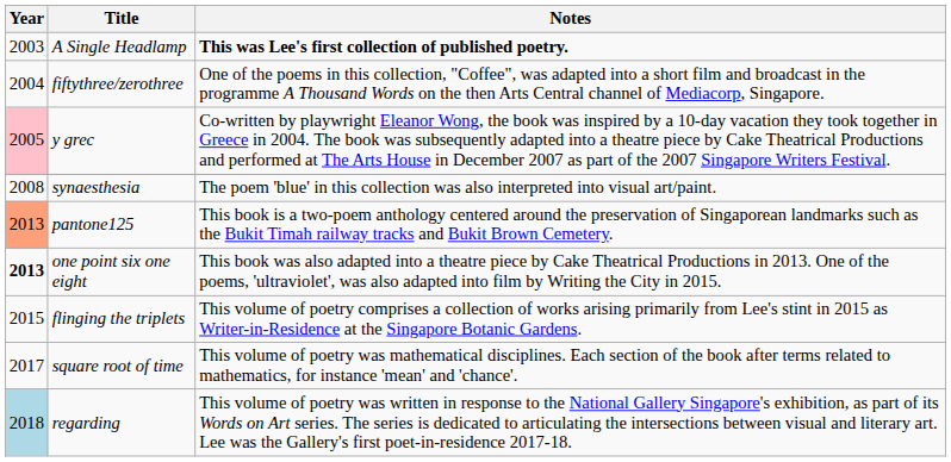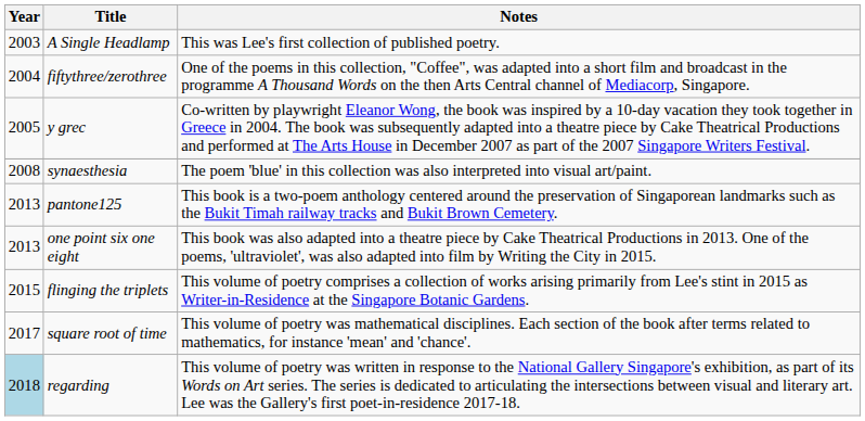A Single Headlamp | Notes: bold -> normal
y grec | Year: pink background -> no background
pantone125 | Year: lightsalmon background -> no background
one point six one eight | Year: bold -> normal
